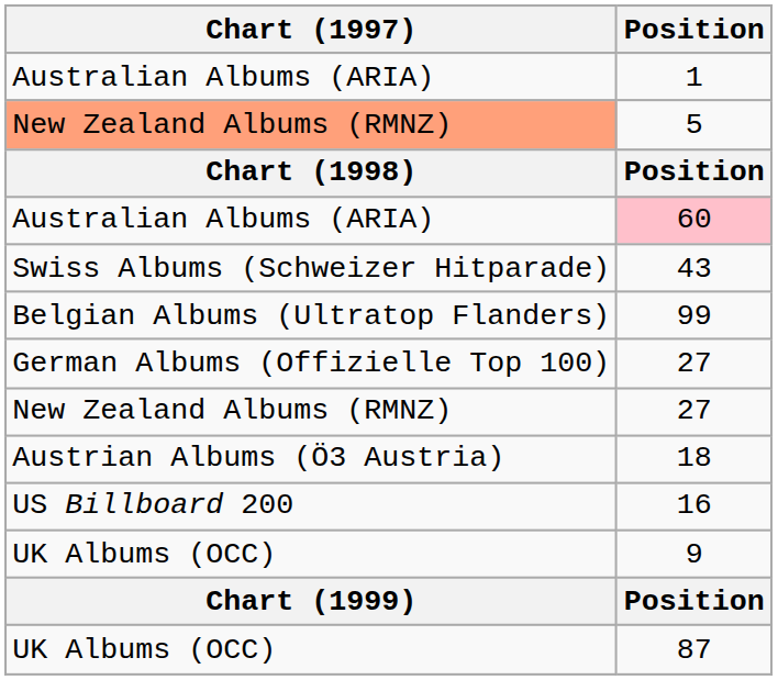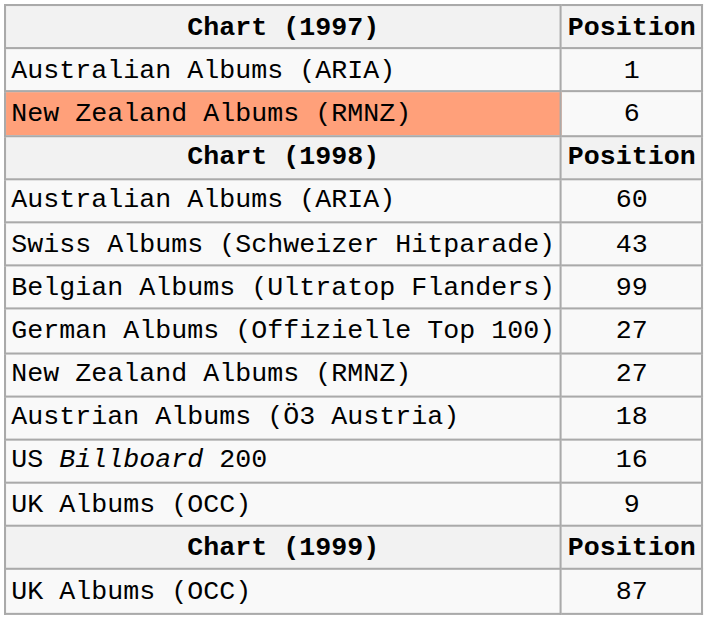row 3 | Position: 5 -> 6
row 5 | Position: pink background -> no background
